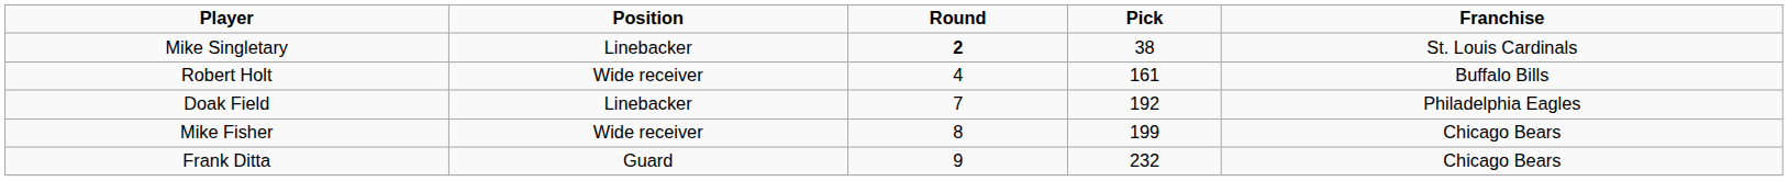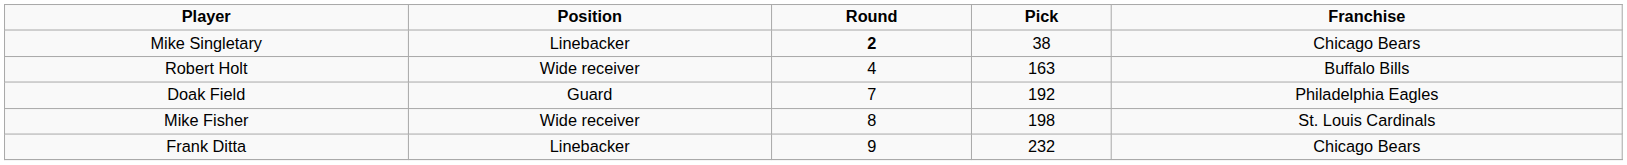Mike Singletary | Franchise: St. Louis Cardinals -> Chicago Bears
Robert Holt | Pick: 161 -> 163
Doak Field | Position: Linebacker -> Guard
Mike Fisher | Pick: 199 -> 198
Mike Fisher | Franchise: Chicago Bears -> St. Louis Cardinals
Frank Ditta | Position: Guard -> Linebacker
